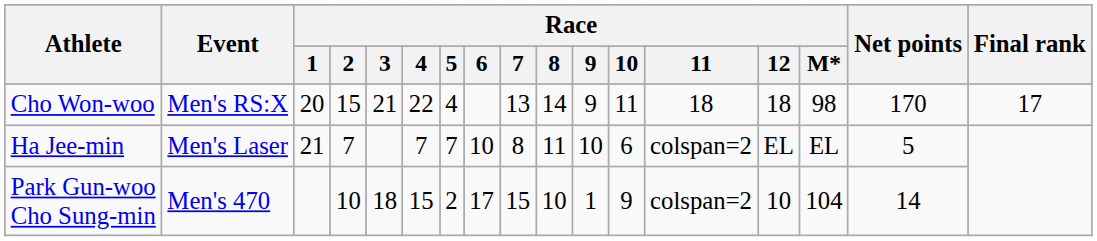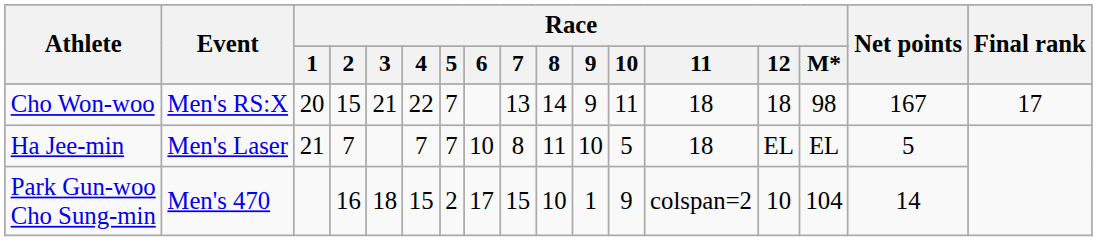Cho Won-woo | Race / 5: 4 -> 7
Cho Won-woo | Net points: 170 -> 167
Ha Jee-min | Race / 10: 6 -> 5
Ha Jee-min | Race / 11: colspan=2 -> 18
Park Gun-woo Cho Sung-min | Race / 2: 10 -> 16
